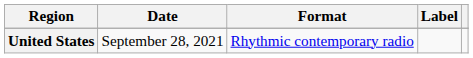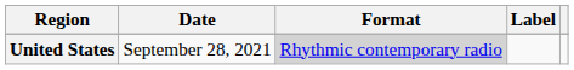United States | Format: no background -> lightgrey background
